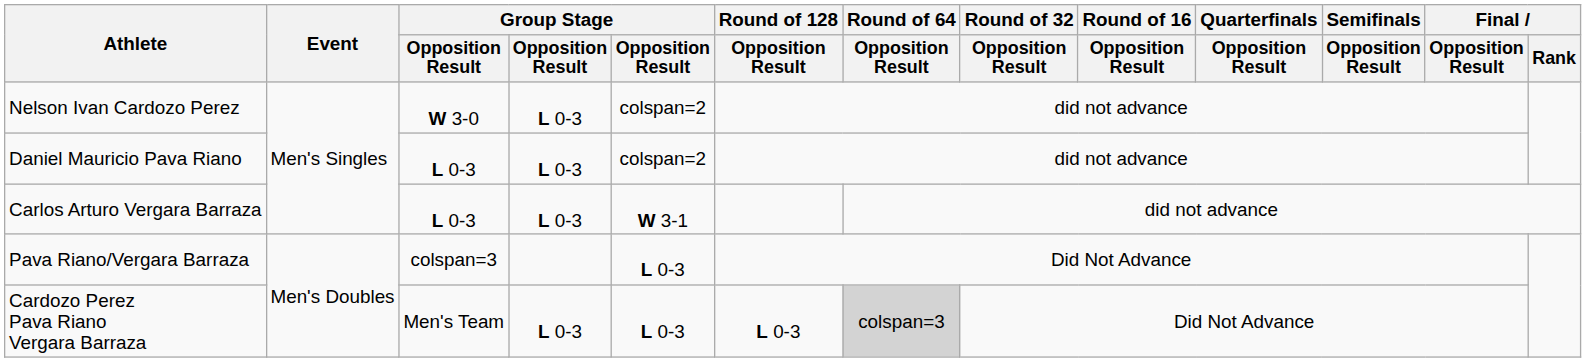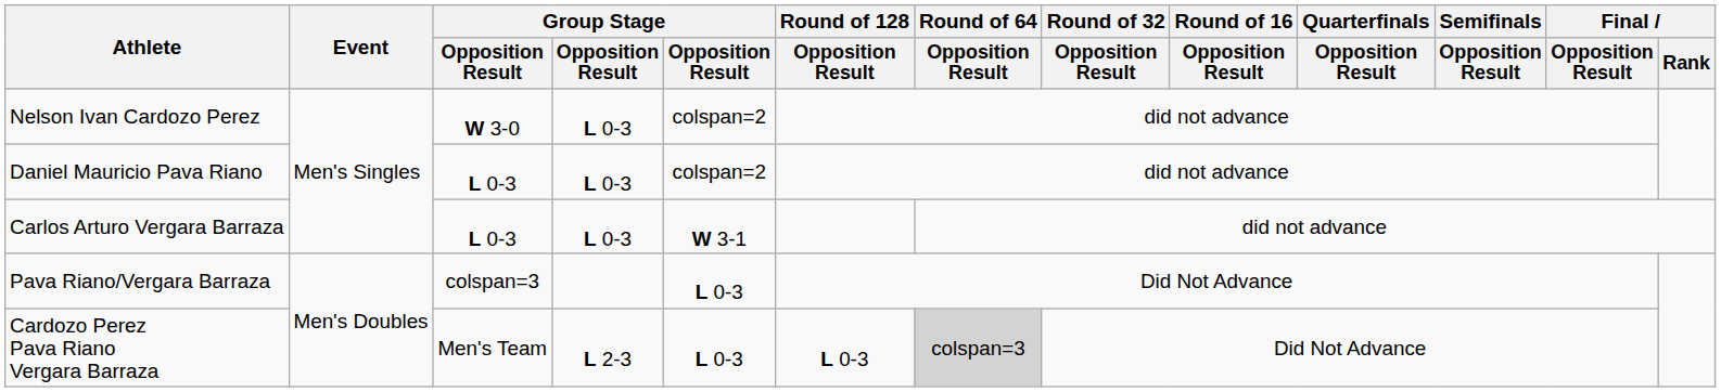Cardozo Perez Pava Riano Vergara Barraza | column 4: L 0-3 -> L 2-3
